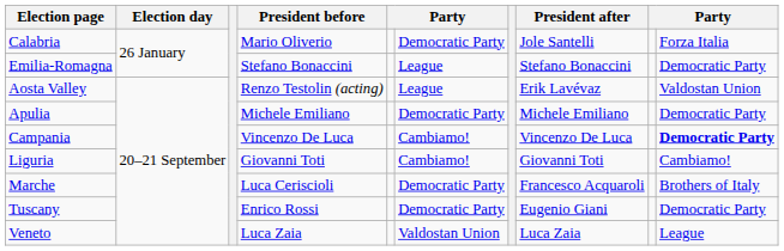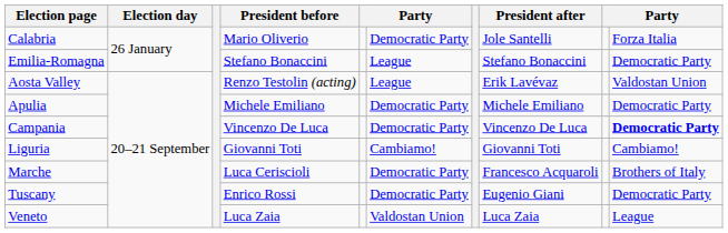Campania | column 6: Cambiamo! -> Democratic Party
